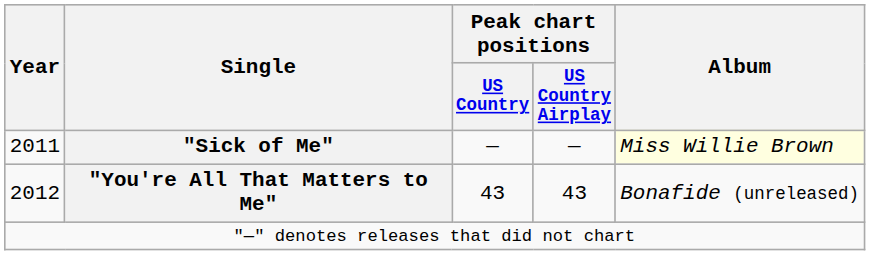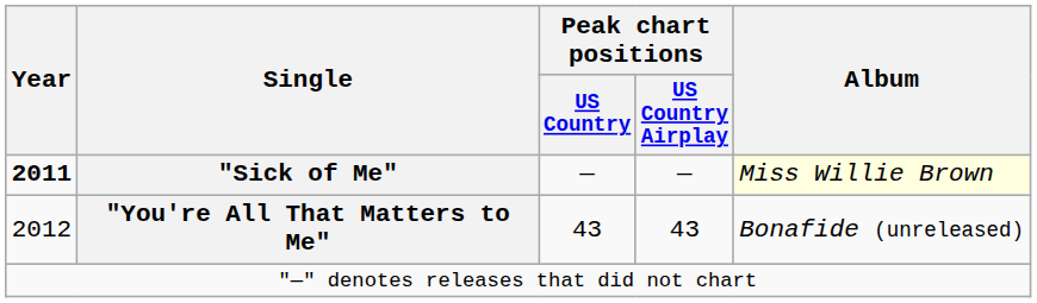"Sick of Me" | Year: normal -> bold
